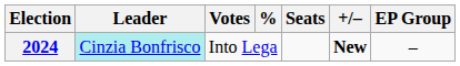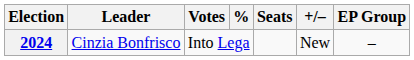2024 | Leader: paleturquoise background -> no background
2024 | +/–: bold -> normal
